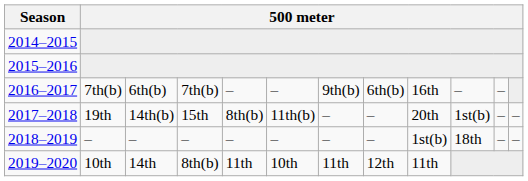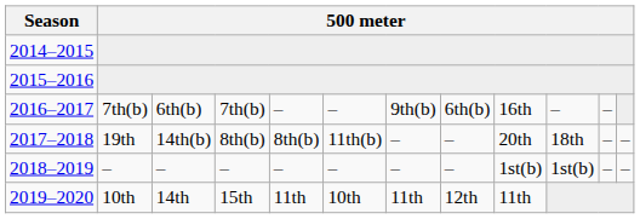2017–2018 | column 4: 15th -> 8th(b)
2017–2018 | column 10: 1st(b) -> 18th
2018–2019 | column 10: 18th -> 1st(b)
2019–2020 | column 4: 8th(b) -> 15th
